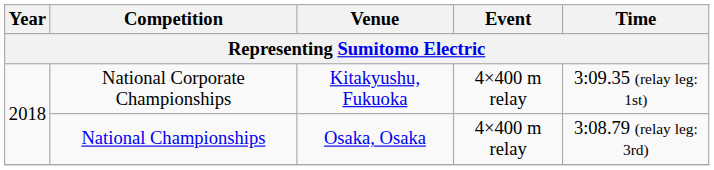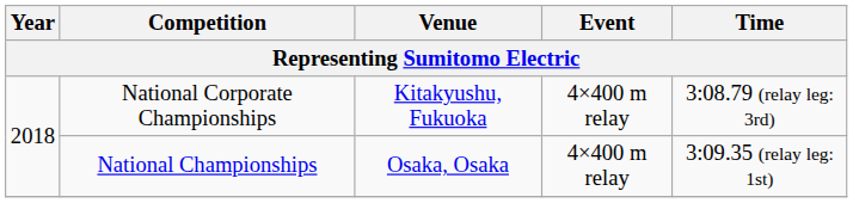National Corporate Championships | Time: 3:09.35 (relay leg: 1st) -> 3:08.79 (relay leg: 3rd)
National Championships | Time: 3:08.79 (relay leg: 3rd) -> 3:09.35 (relay leg: 1st)
